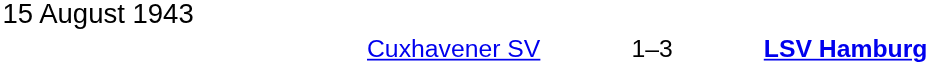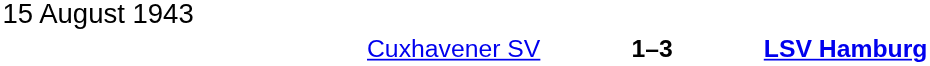Cuxhavener SV | column 2: normal -> bold
